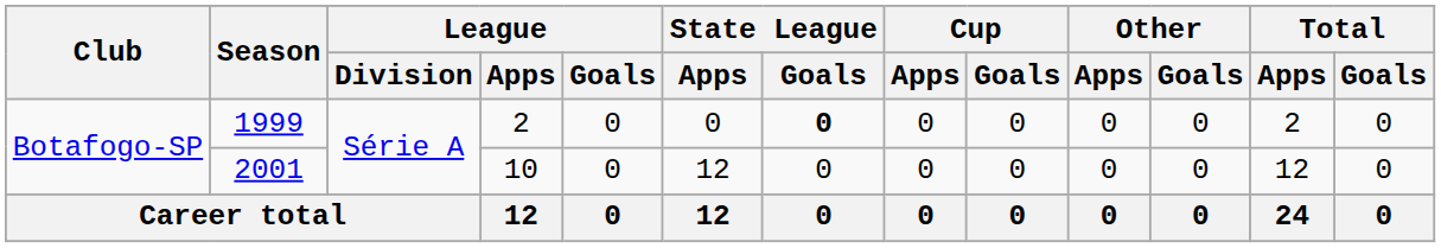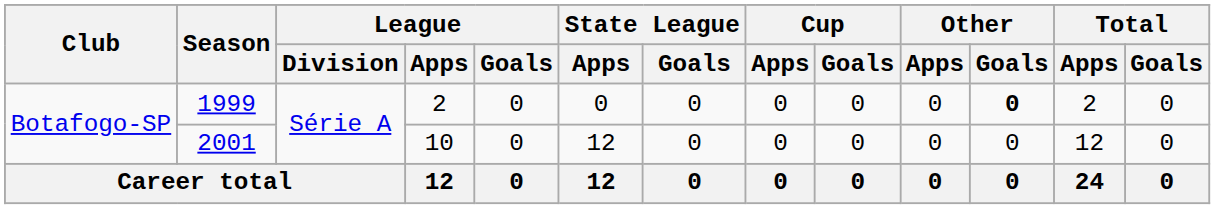1999 | State League / Goals: bold -> normal
1999 | Other / Goals: normal -> bold
